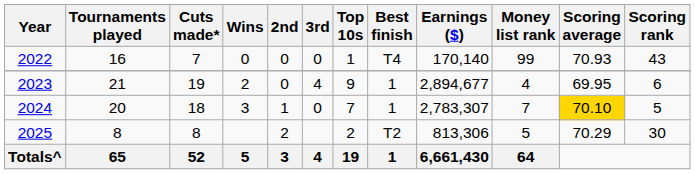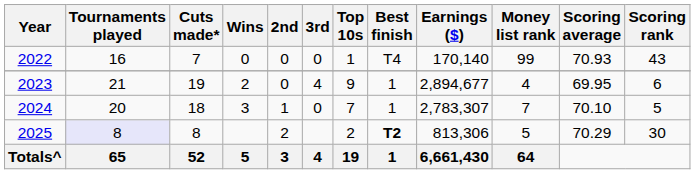2024 | Scoring average: gold background -> no background
2025 | Tournaments played: no background -> lavender background
2025 | Best finish: normal -> bold
